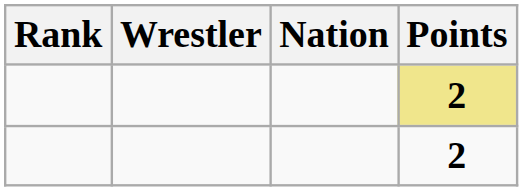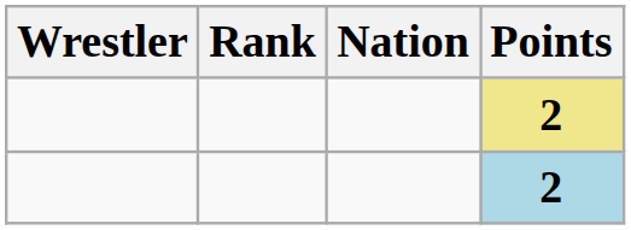columns swapped: Rank <-> Wrestler
row 3 | Points: no background -> lightblue background
